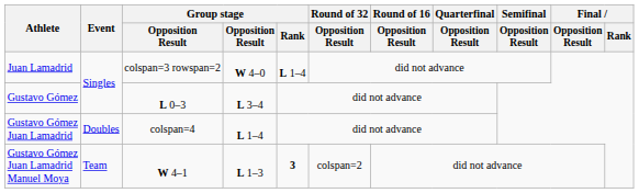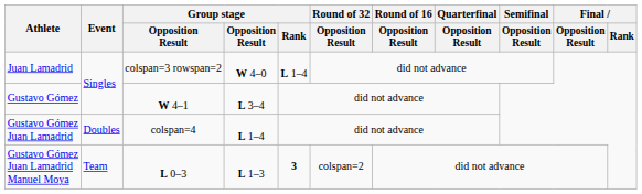Gustavo Gómez | column 3: L 0–3 -> W 4–1
Gustavo Gómez Juan Lamadrid Manuel Moya | column 3: W 4–1 -> L 0–3
